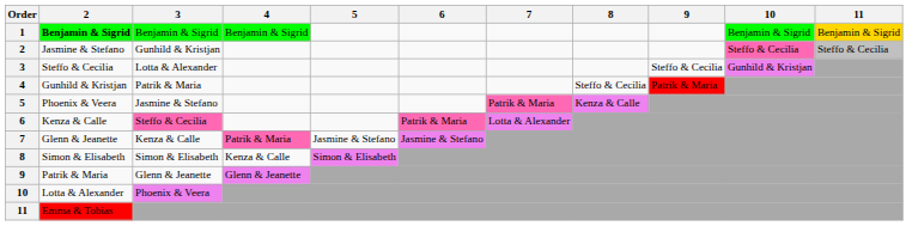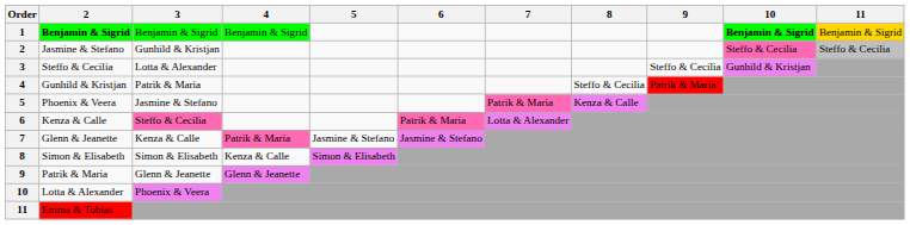1 | 10: normal -> bold
